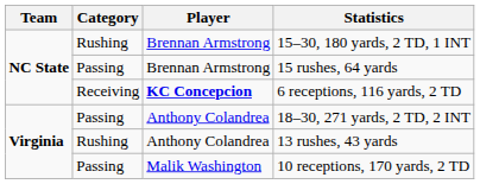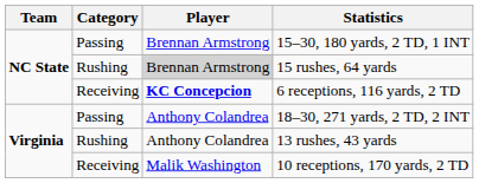15–30, 180 yards, 2 TD, 1 INT | Category: Rushing -> Passing
15 rushes, 64 yards | Category: Passing -> Rushing
15 rushes, 64 yards | Player: no background -> lightgrey background
10 receptions, 170 yards, 2 TD | Category: Passing -> Receiving
